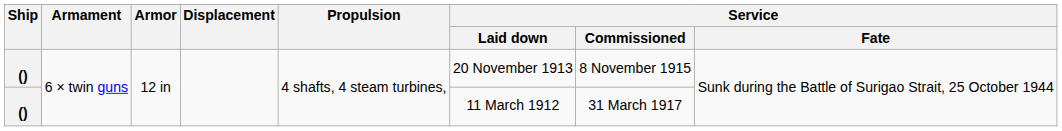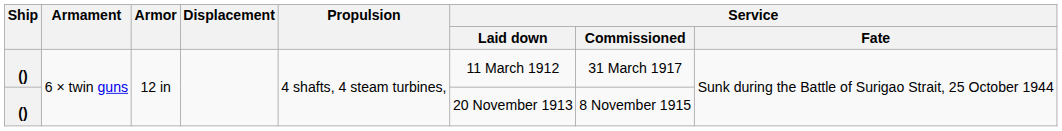row 3 | Service / Laid down: 20 November 1913 -> 11 March 1912
row 3 | Service / Commissioned: 8 November 1915 -> 31 March 1917
row 4 | Service / Laid down: 11 March 1912 -> 20 November 1913
row 4 | Service / Commissioned: 31 March 1917 -> 8 November 1915
